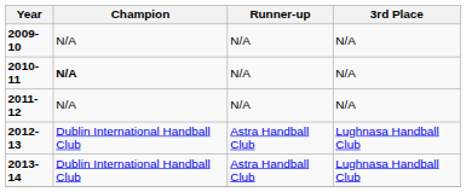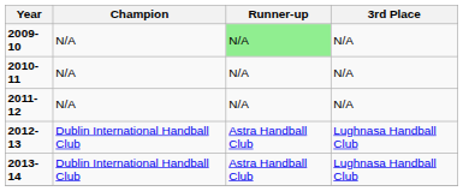2009-10 | Runner-up: no background -> lightgreen background
2010-11 | Champion: bold -> normal
